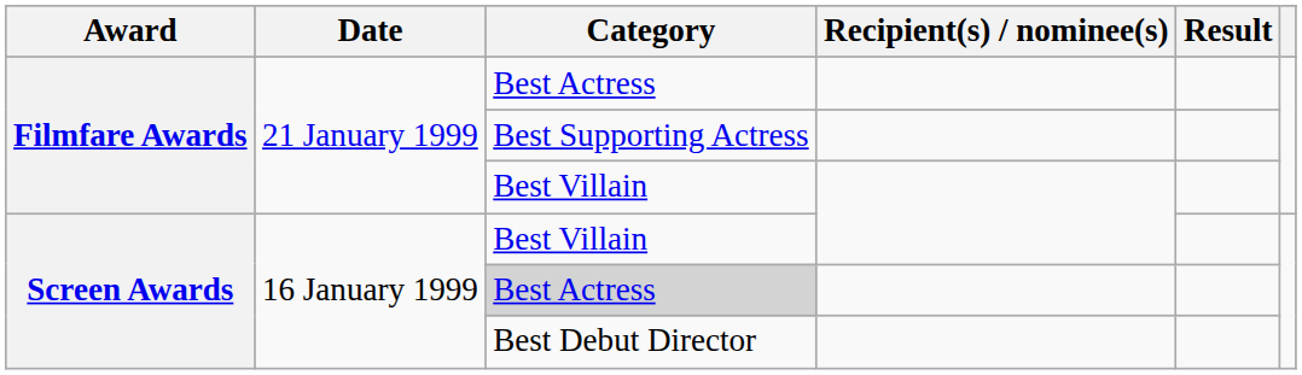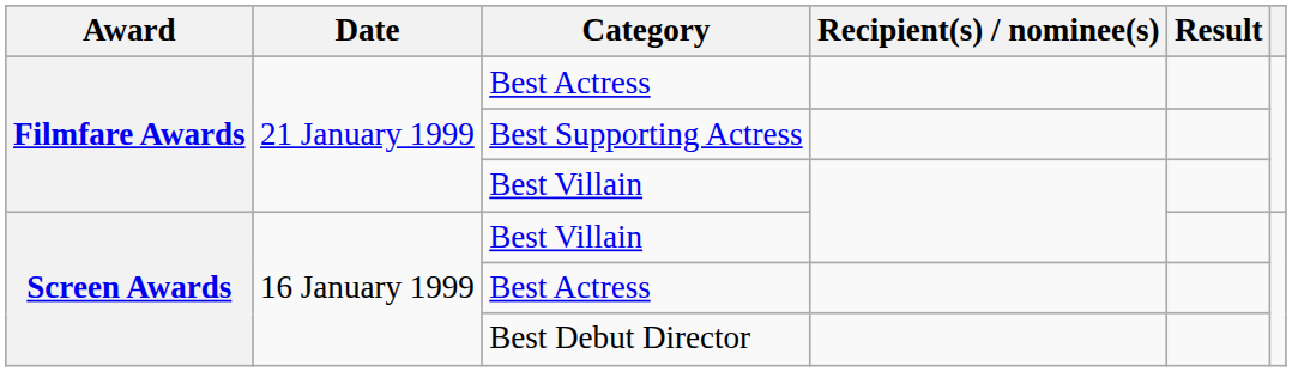Screen Awards / Best Actress | Category: lightgrey background -> no background
